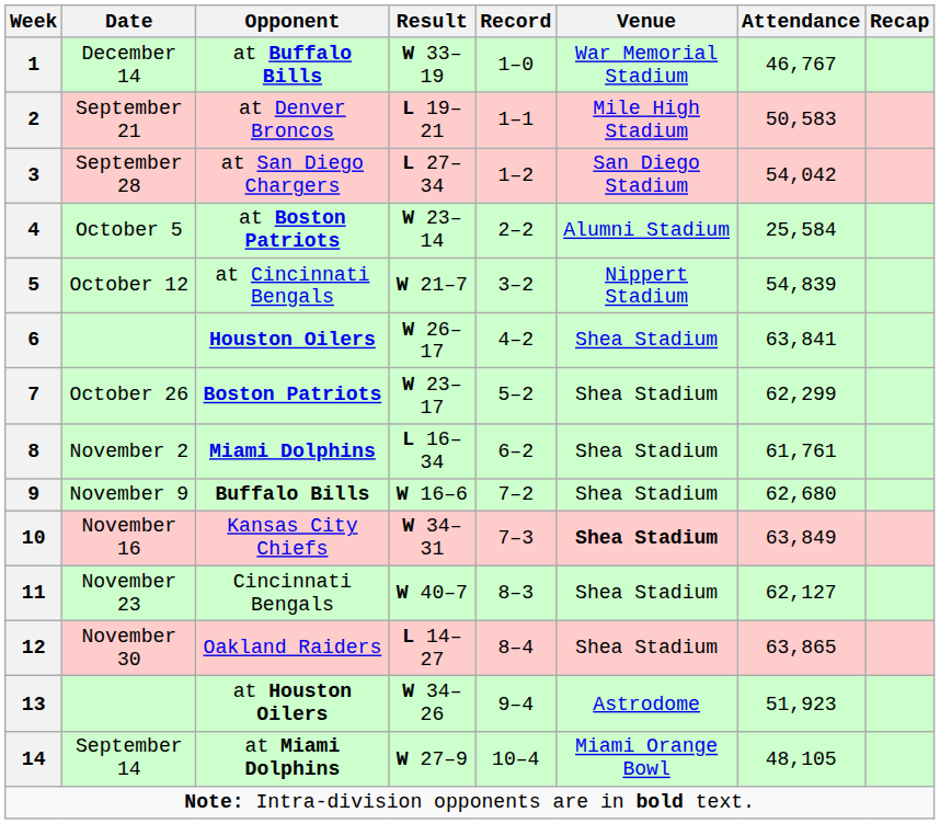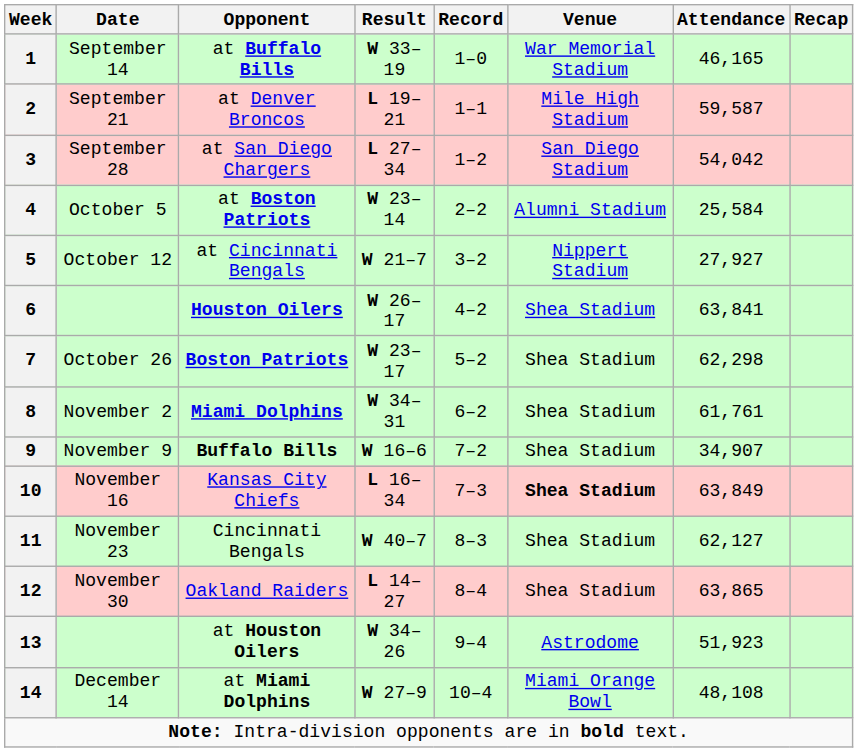1 | Date: December 14 -> September 14
1 | Attendance: 46,767 -> 46,165
2 | Attendance: 50,583 -> 59,587
5 | Attendance: 54,839 -> 27,927
7 | Attendance: 62,299 -> 62,298
8 | Result: L 16–34 -> W 34–31
9 | Attendance: 62,680 -> 34,907
10 | Result: W 34–31 -> L 16–34
14 | Date: September 14 -> December 14
14 | Attendance: 48,105 -> 48,108
